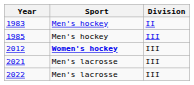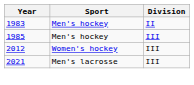2012 | Sport: bold -> normal
- row: 2022 | Men's lacrosse | III
